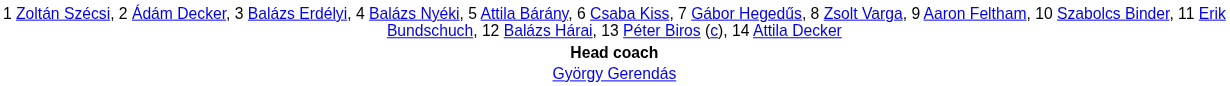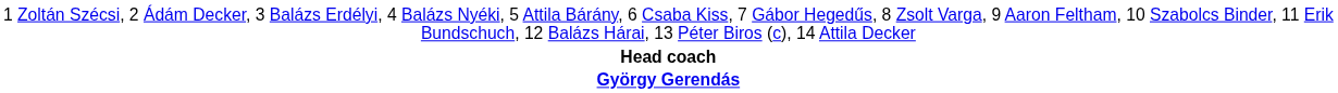row 3 | column 1: normal -> bold
